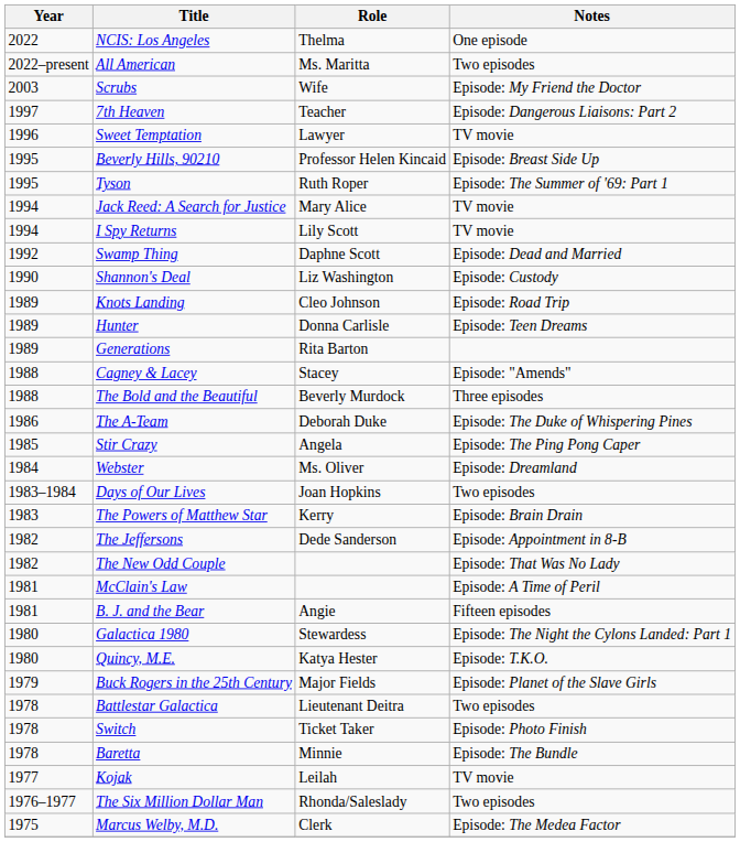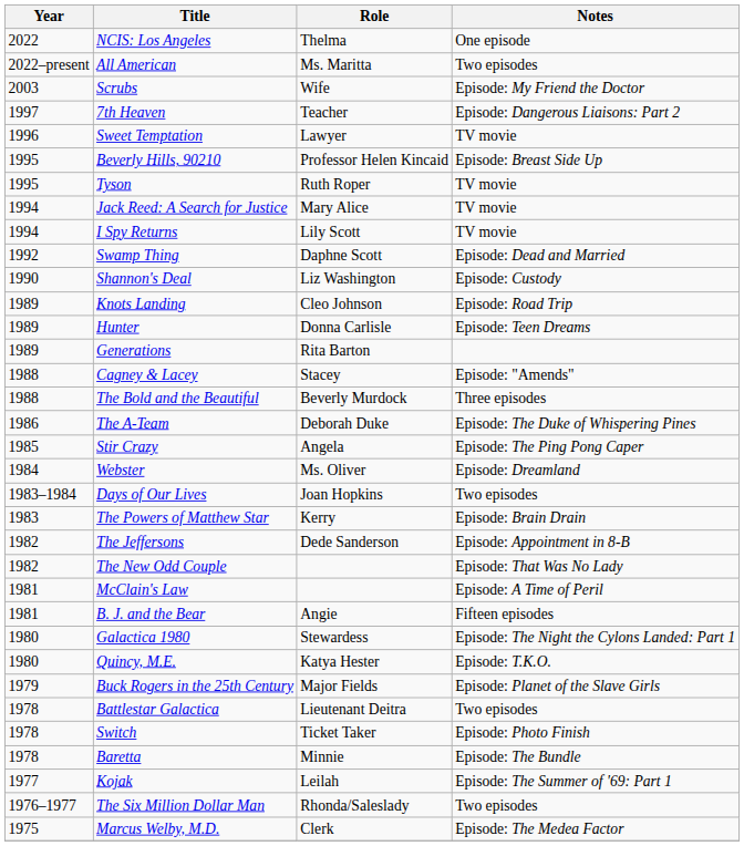Tyson | Notes: Episode: The Summer of '69: Part 1 -> TV movie
Kojak | Notes: TV movie -> Episode: The Summer of '69: Part 1
